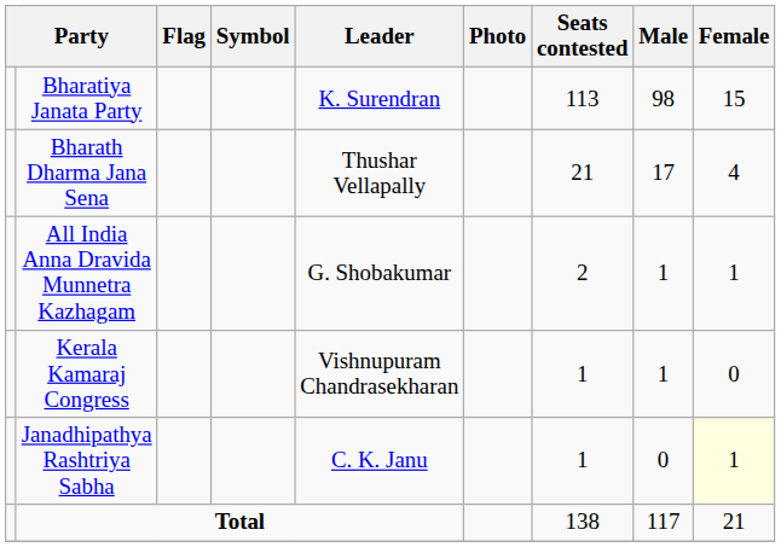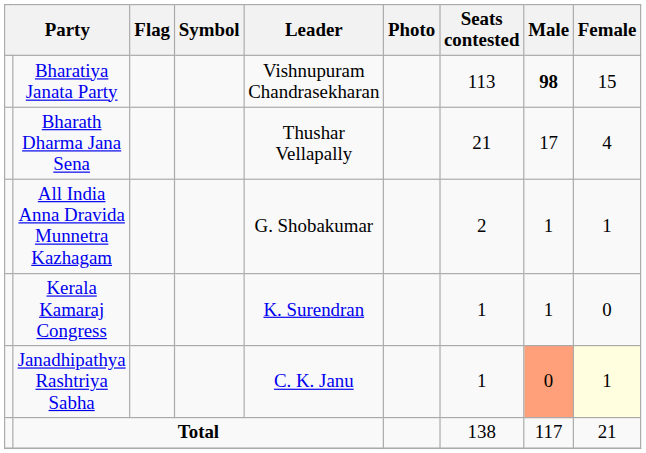Bharatiya Janata Party | Leader: K. Surendran -> Vishnupuram Chandrasekharan
Bharatiya Janata Party | Male: normal -> bold
Kerala Kamaraj Congress | Leader: Vishnupuram Chandrasekharan -> K. Surendran
Janadhipathya Rashtriya Sabha | Male: no background -> lightsalmon background
